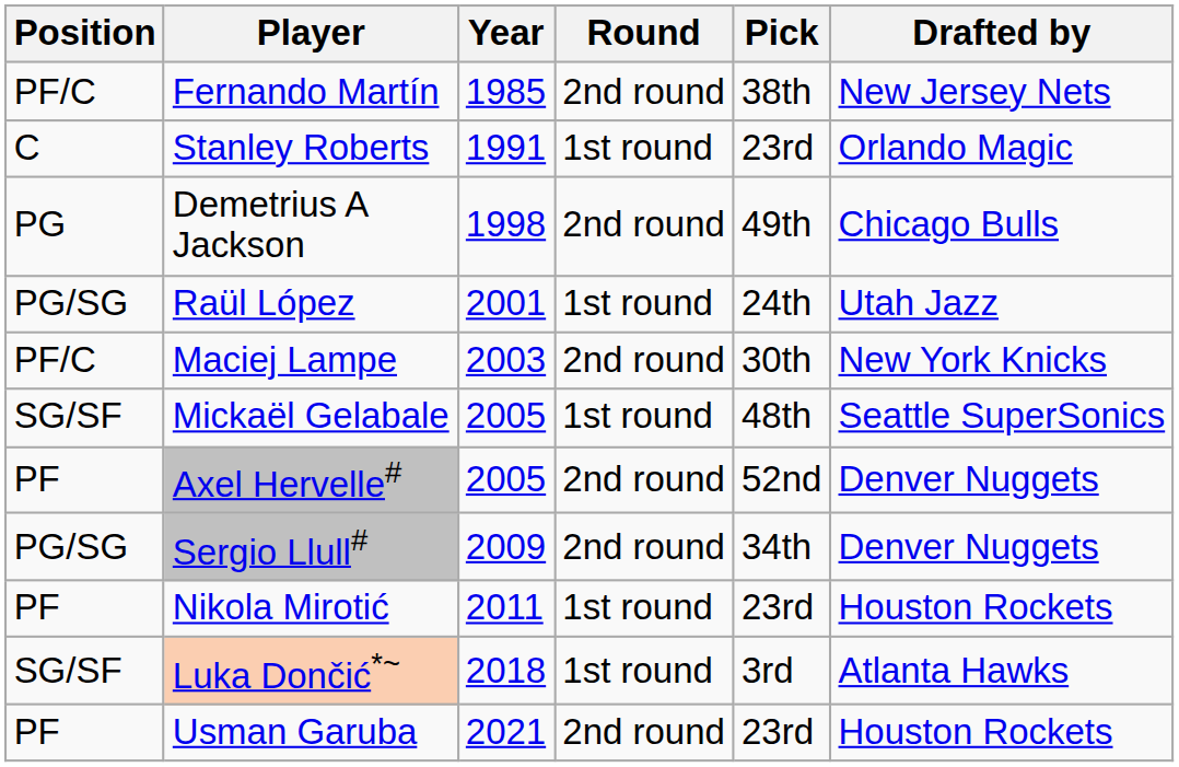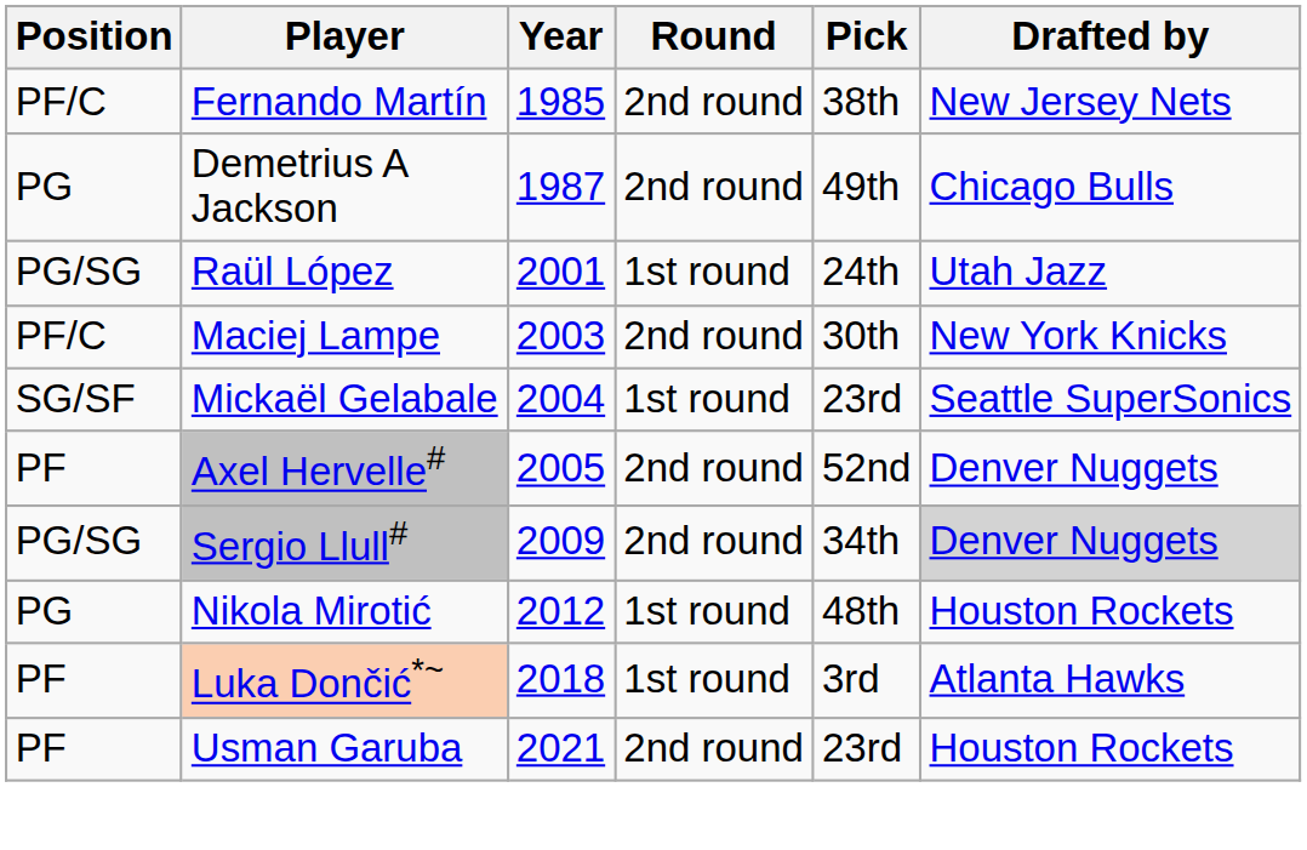- row: C | Stanley Roberts | 1991 | 1st round | 23rd | Orlando Magic
Demetrius A Jackson | Year: 1998 -> 1987
Mickaël Gelabale | Year: 2005 -> 2004
Mickaël Gelabale | Pick: 48th -> 23rd
Sergio Llull# | Drafted by: no background -> lightgrey background
Nikola Mirotić | Position: PF -> PG
Nikola Mirotić | Year: 2011 -> 2012
Nikola Mirotić | Pick: 23rd -> 48th
Luka Dončić*~ | Position: SG/SF -> PF
